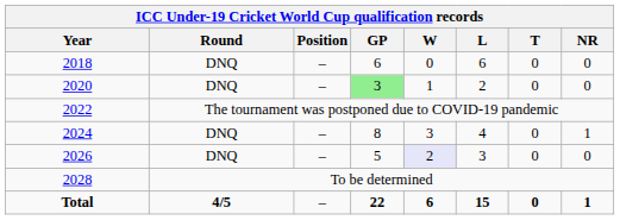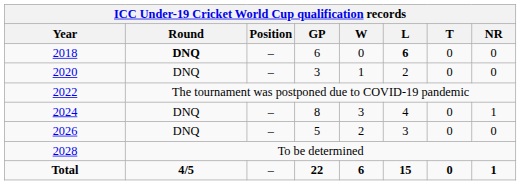2018 | Round: normal -> bold
2018 | L: normal -> bold
2020 | GP: lightgreen background -> no background
2026 | W: lavender background -> no background
